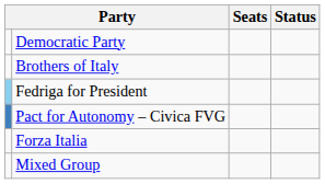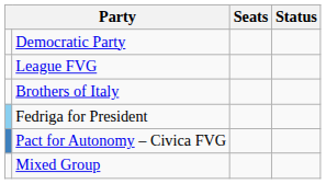+ row: League FVG
- row: Forza Italia
